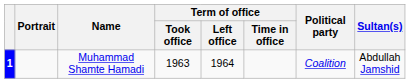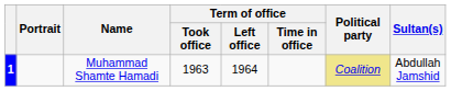1 | Political party: no background -> khaki background
